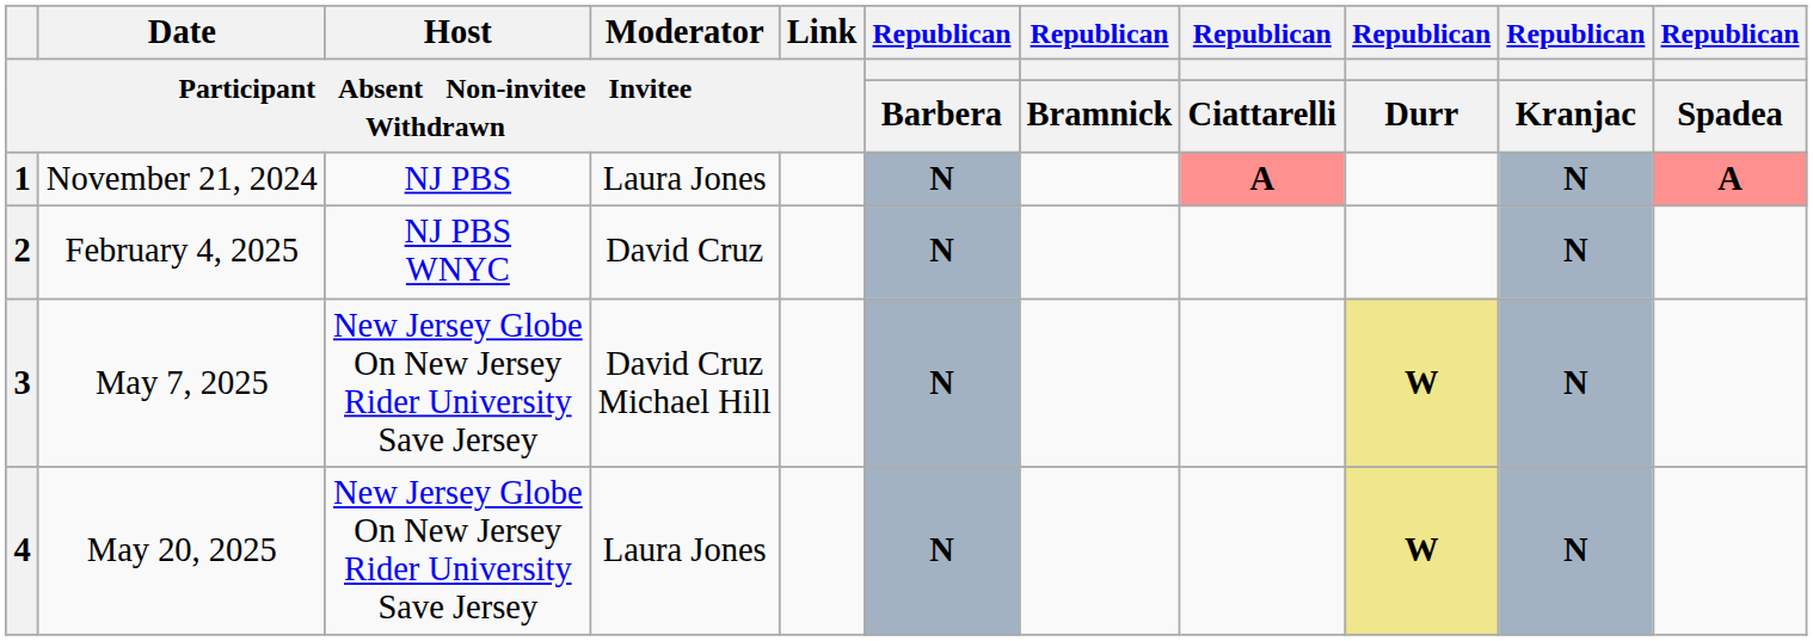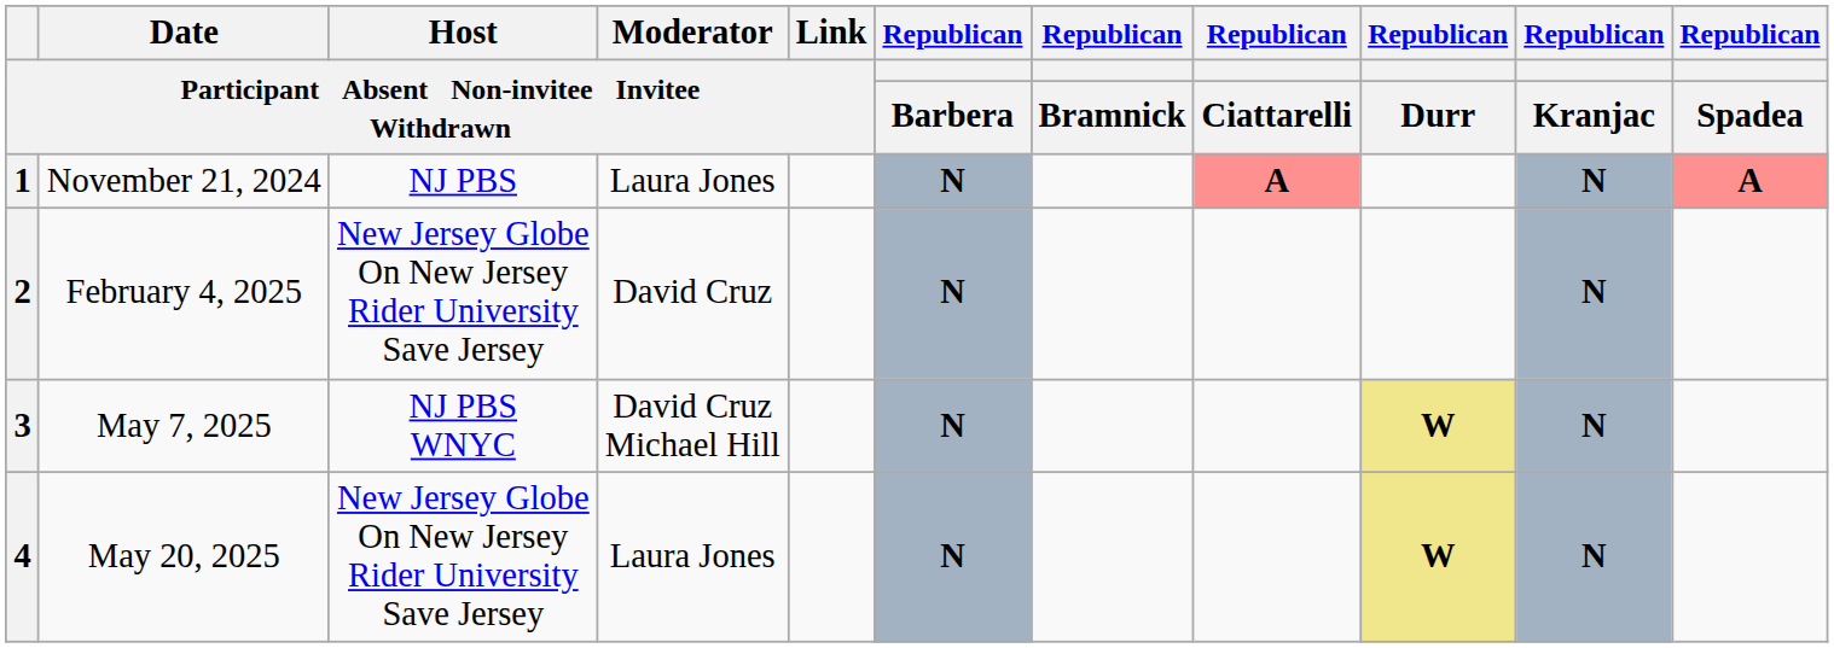2 | Host / Participant Absent Non-invitee Invitee Withdrawn: NJ PBS WNYC -> New Jersey Globe On New Jersey Rider University Save Jersey
3 | Host / Participant Absent Non-invitee Invitee Withdrawn: New Jersey Globe On New Jersey Rider University Save Jersey -> NJ PBS WNYC
